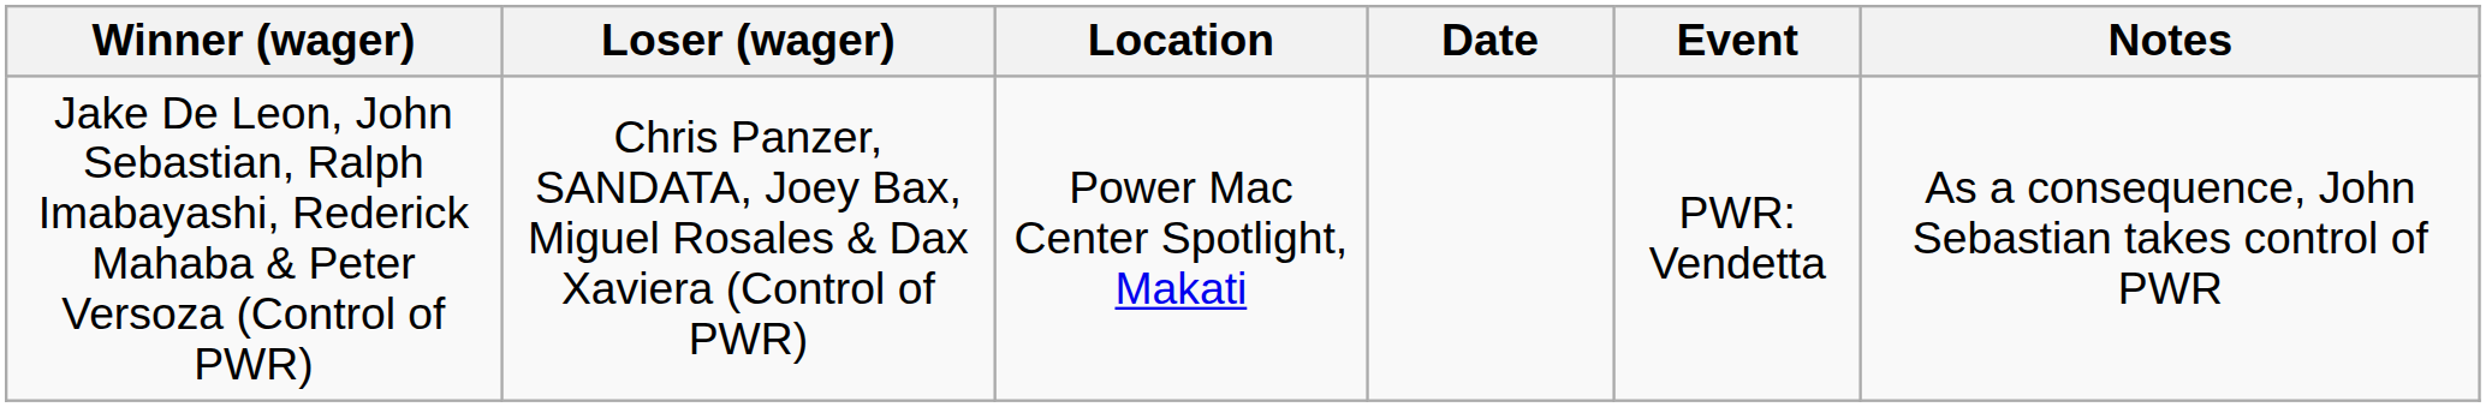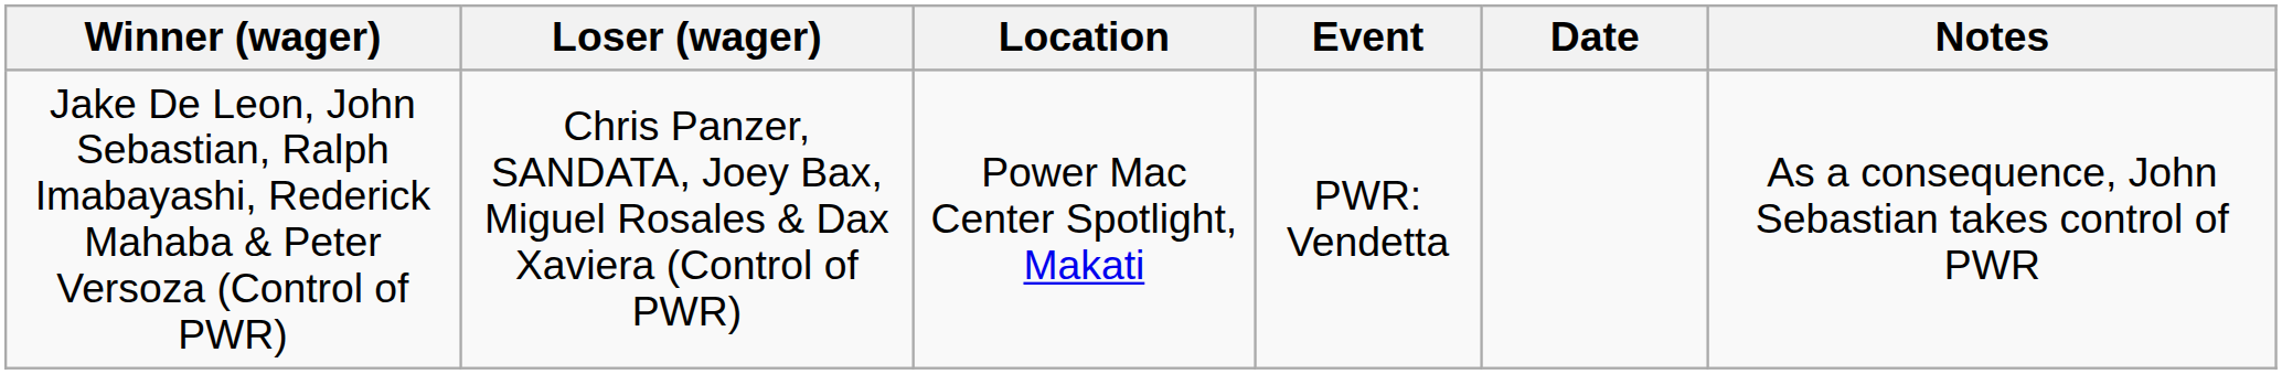columns swapped: Event <-> Date
